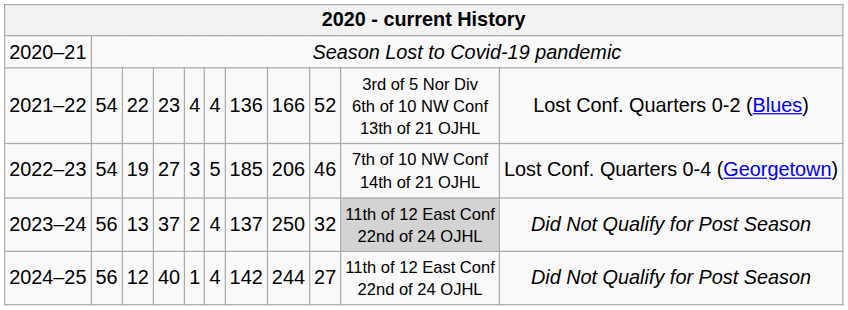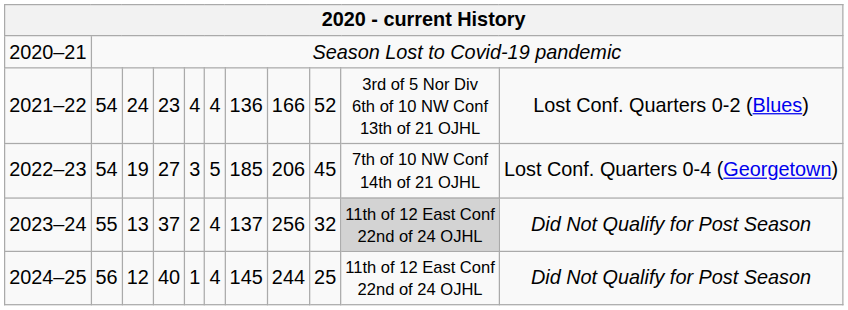2021–22 | column 3: 22 -> 24
2022–23 | column 9: 46 -> 45
2023–24 | column 2: 56 -> 55
2023–24 | column 8: 250 -> 256
2024–25 | column 7: 142 -> 145
2024–25 | column 9: 27 -> 25
